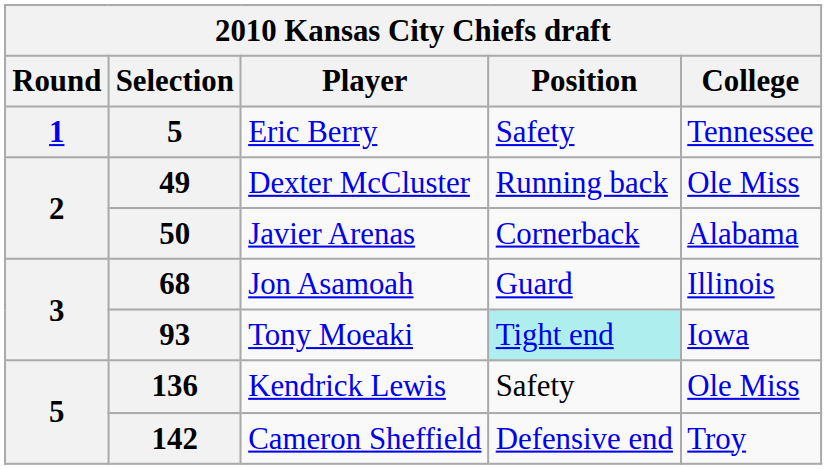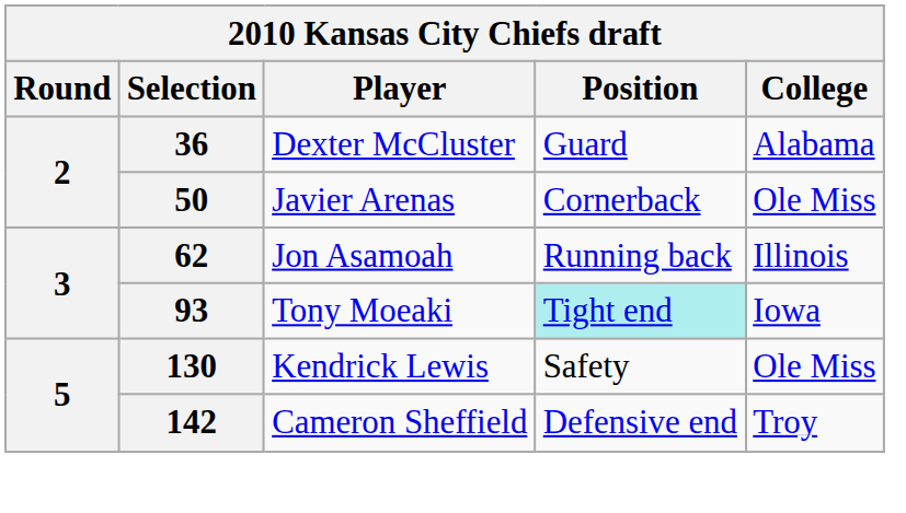- row: 1 | 5 | Eric Berry | Safety | Tennessee
Dexter McCluster | Selection: 49 -> 36
Dexter McCluster | Position: Running back -> Guard
Dexter McCluster | College: Ole Miss -> Alabama
Javier Arenas | College: Alabama -> Ole Miss
Jon Asamoah | Selection: 68 -> 62
Jon Asamoah | Position: Guard -> Running back
Kendrick Lewis | Selection: 136 -> 130
